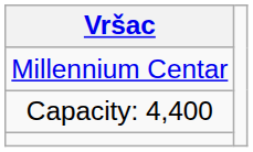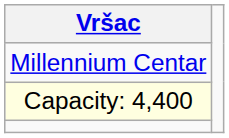Capacity: 4,400 | Vršac: no background -> lightyellow background
